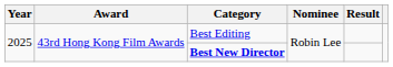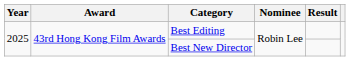Best New Director | Category: bold -> normal
